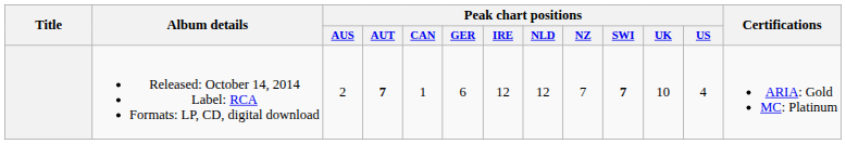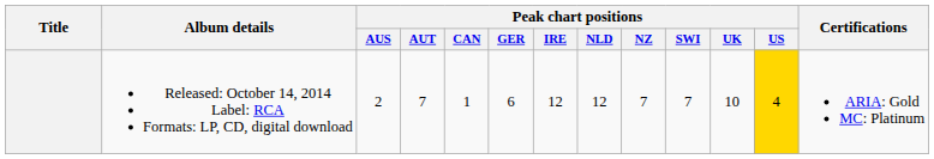row 3 | Peak chart positions / AUT: bold -> normal
row 3 | Peak chart positions / SWI: bold -> normal
row 3 | Peak chart positions / US: no background -> gold background
